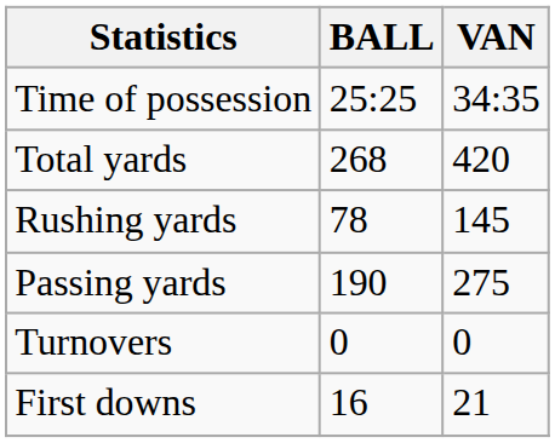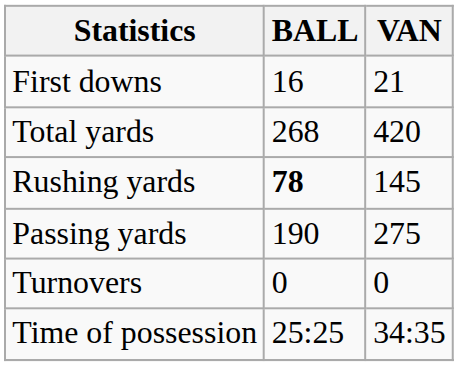rows swapped: First downs <-> Time of possession
Rushing yards | BALL: normal -> bold
